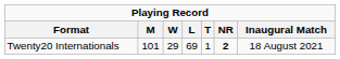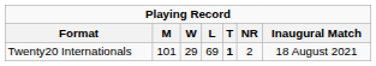Twenty20 Internationals | T: normal -> bold
Twenty20 Internationals | NR: bold -> normal
